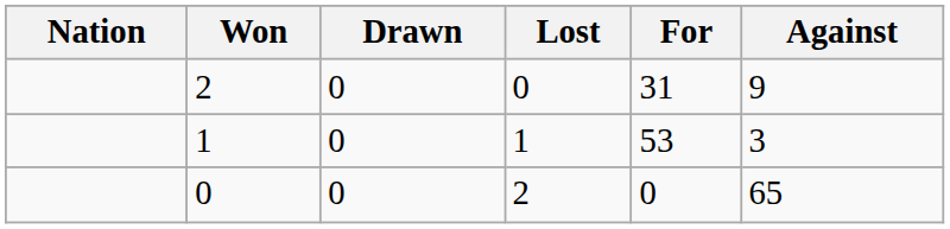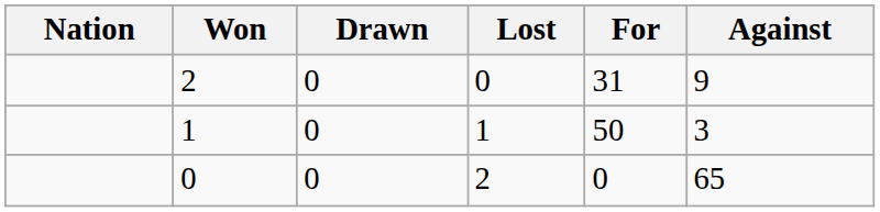row 3 | For: 53 -> 50
